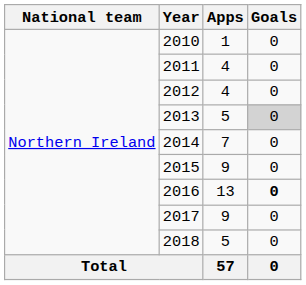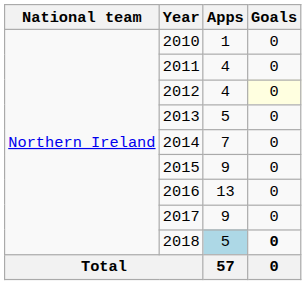2012 | Goals: no background -> lightyellow background
2013 | Goals: lightgrey background -> no background
2016 | Goals: bold -> normal
2018 | Apps: no background -> lightblue background
2018 | Goals: normal -> bold
